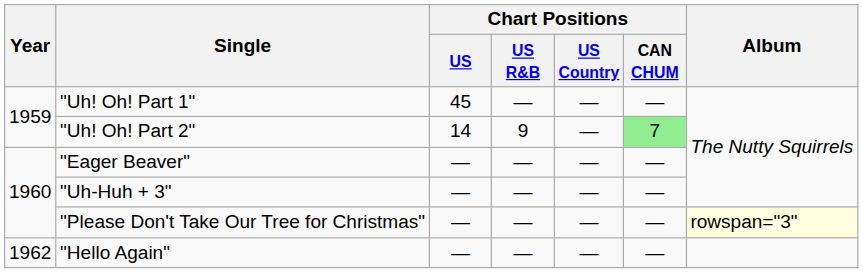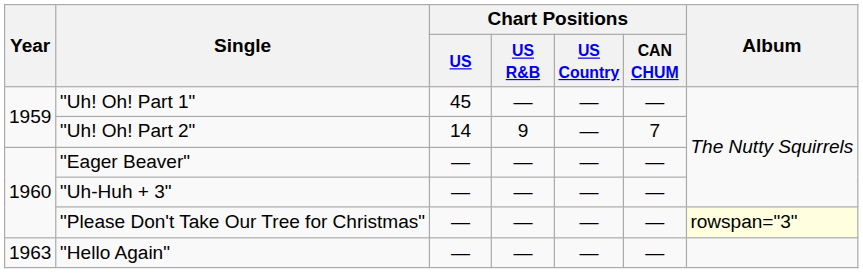"Uh! Oh! Part 2" | Chart Positions / CAN CHUM: lightgreen background -> no background
"Hello Again" | Year: 1962 -> 1963
